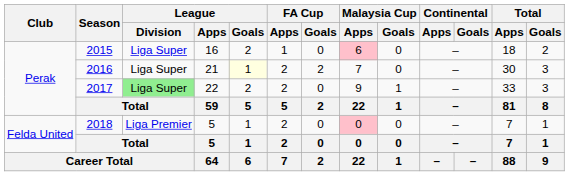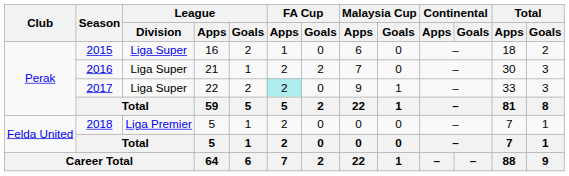2015 | Malaysia Cup / Apps: pink background -> no background
2016 | League / Goals: lightyellow background -> no background
2017 | League / Division: lightgreen background -> no background
2017 | FA Cup / Apps: no background -> paleturquoise background
2018 | Malaysia Cup / Apps: pink background -> no background
